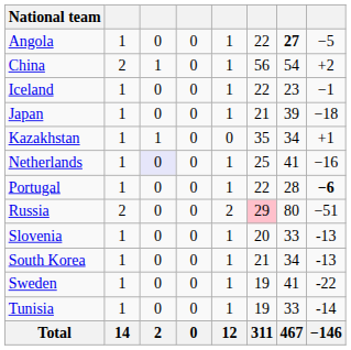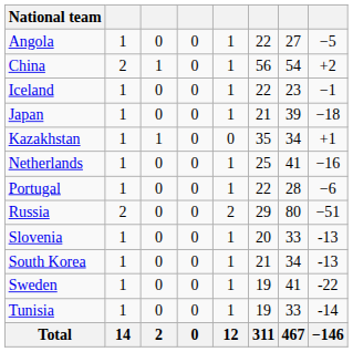Angola | column 7: bold -> normal
Netherlands | column 3: lavender background -> no background
Portugal | column 8: bold -> normal
Russia | column 6: pink background -> no background
